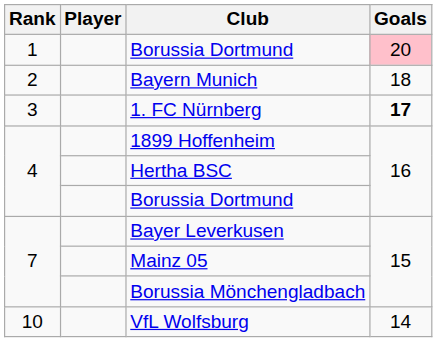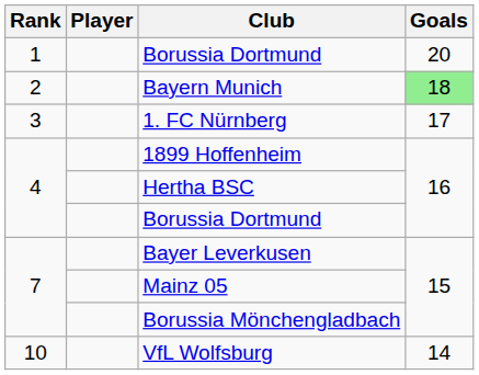1 / Borussia Dortmund | Goals: pink background -> no background
Bayern Munich | Goals: no background -> lightgreen background
1. FC Nürnberg | Goals: bold -> normal
